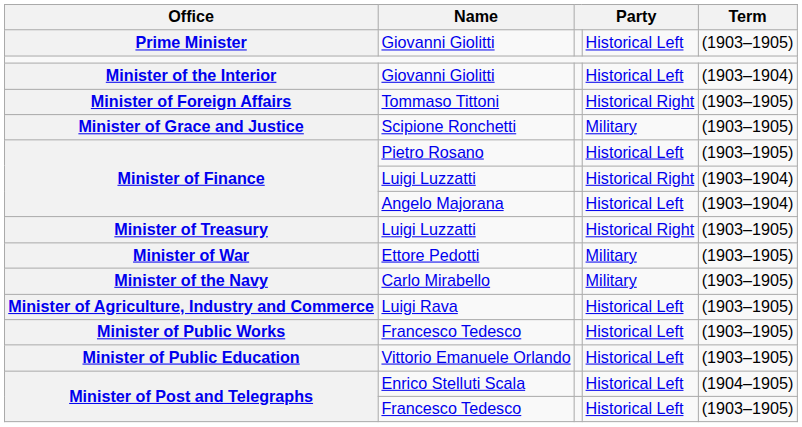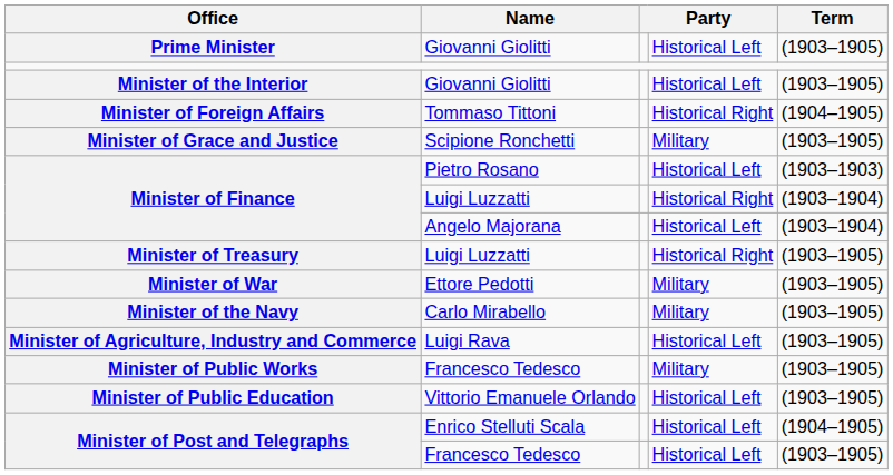Minister of the Interior | Term: (1903–1904) -> (1903–1905)
Minister of Foreign Affairs | Term: (1903–1905) -> (1904–1905)
Minister of Finance / Pietro Rosano | Term: (1903–1905) -> (1903–1903)
Minister of Public Works | column 4: Historical Left -> Military
